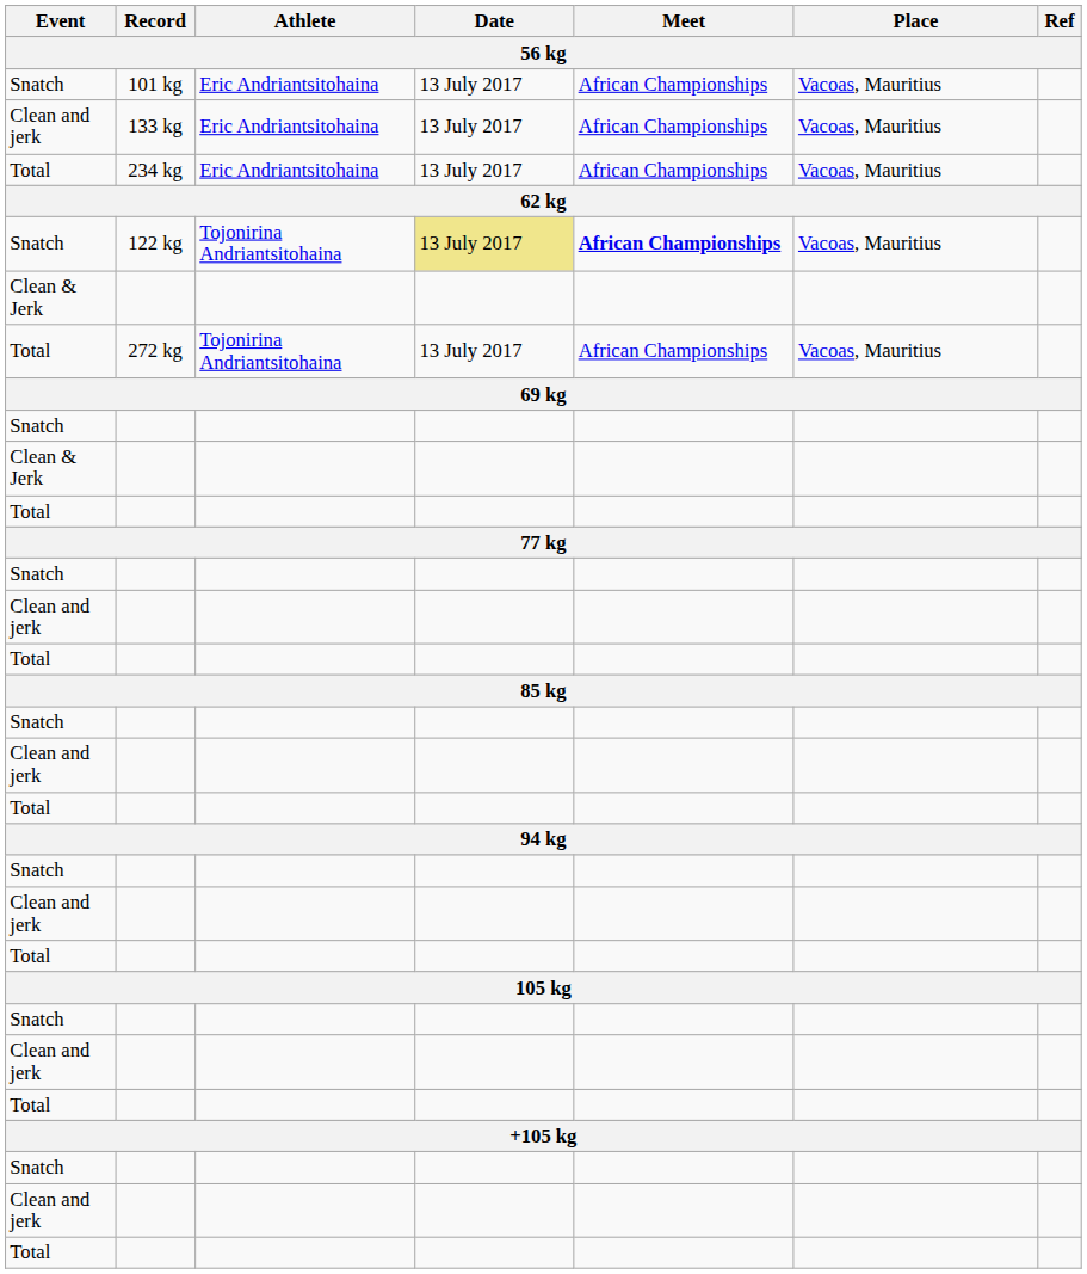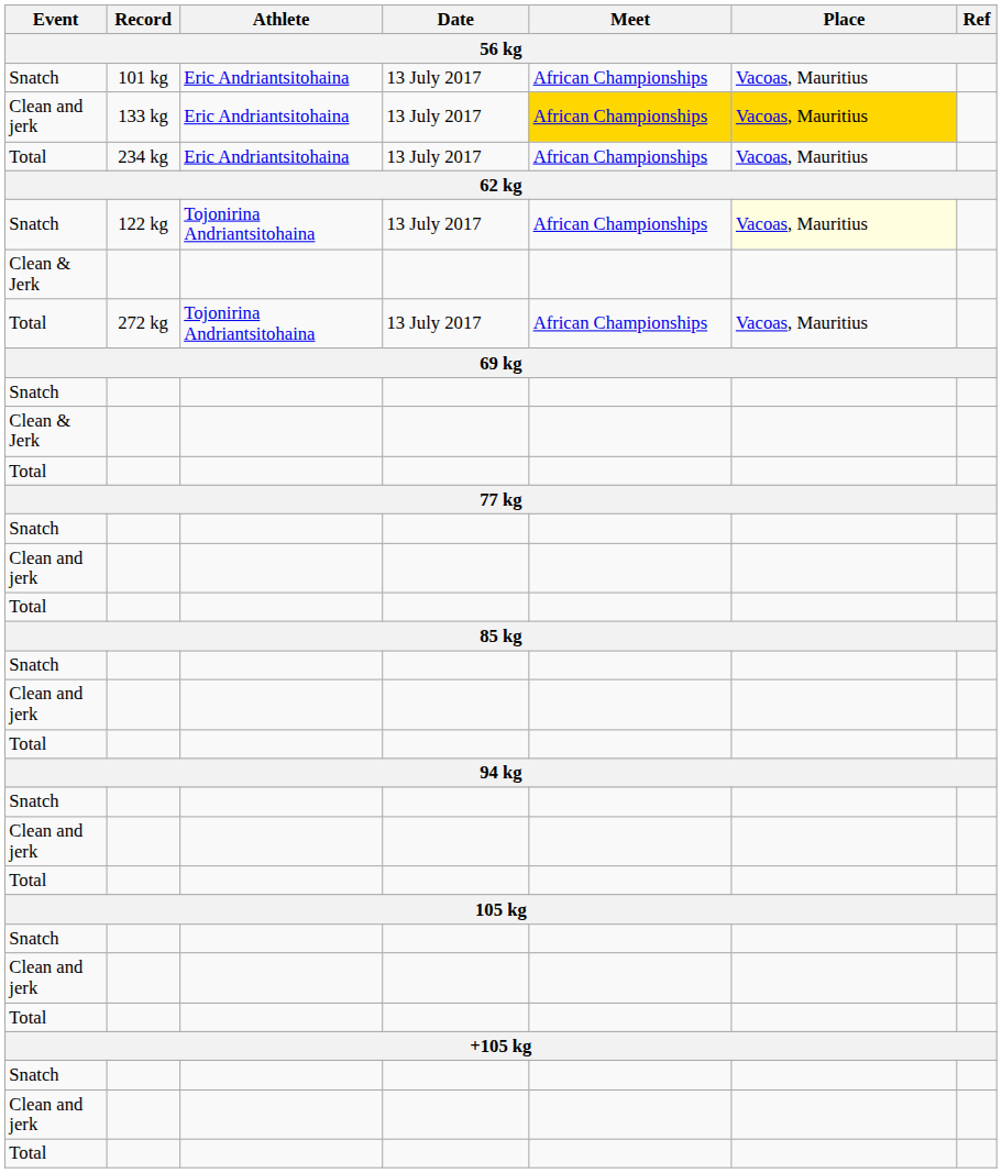133 kg | Meet: no background -> gold background
133 kg | Place: no background -> gold background
122 kg | Date: khaki background -> no background
122 kg | Meet: bold -> normal
122 kg | Place: no background -> lightyellow background
